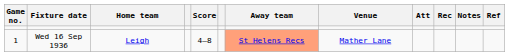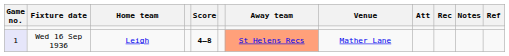Wed 16 Sep 1936 | Game no.: no background -> lavender background
Wed 16 Sep 1936 | Score: normal -> bold
